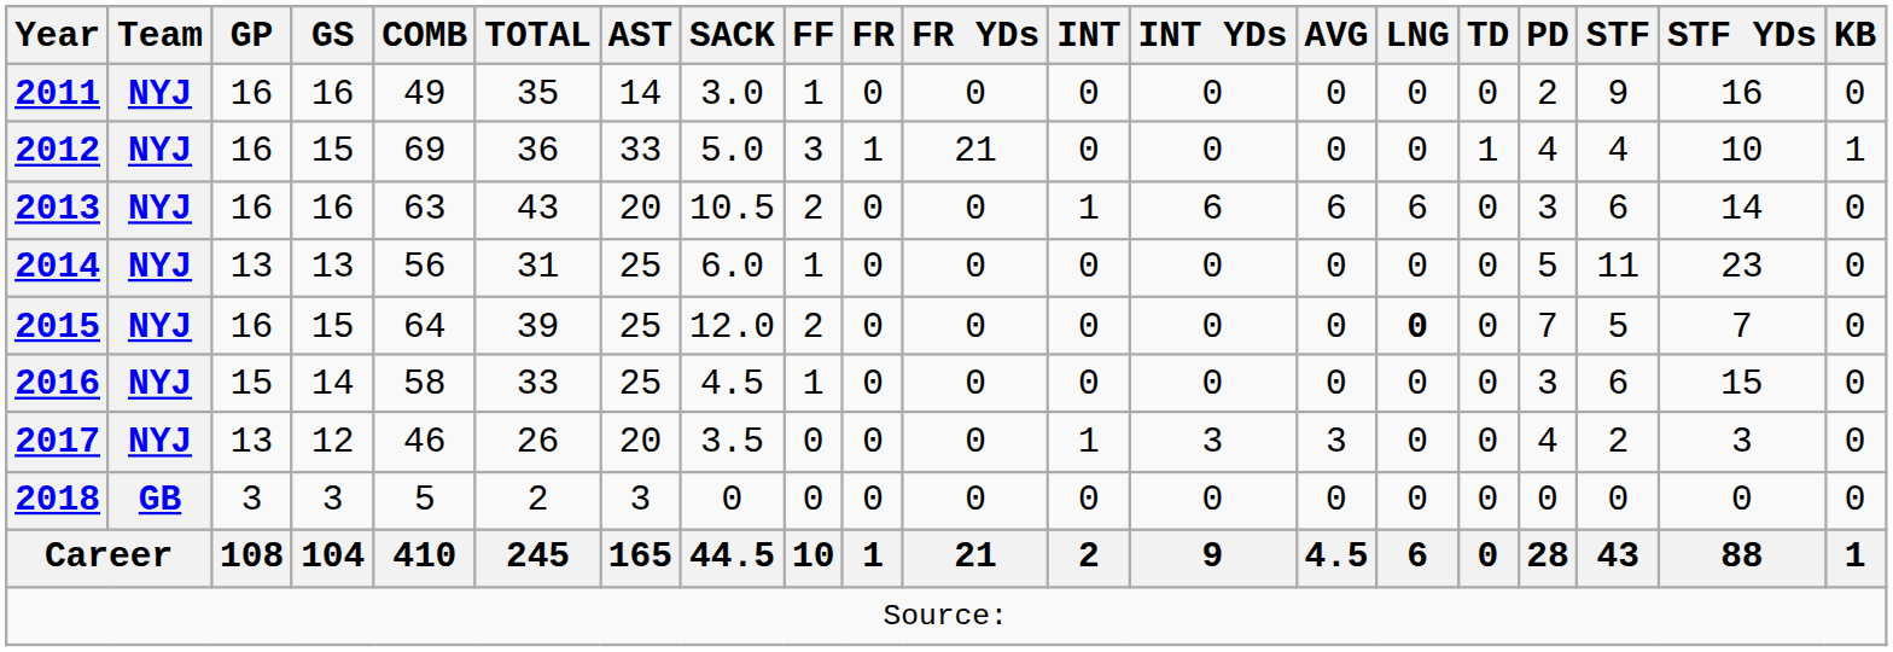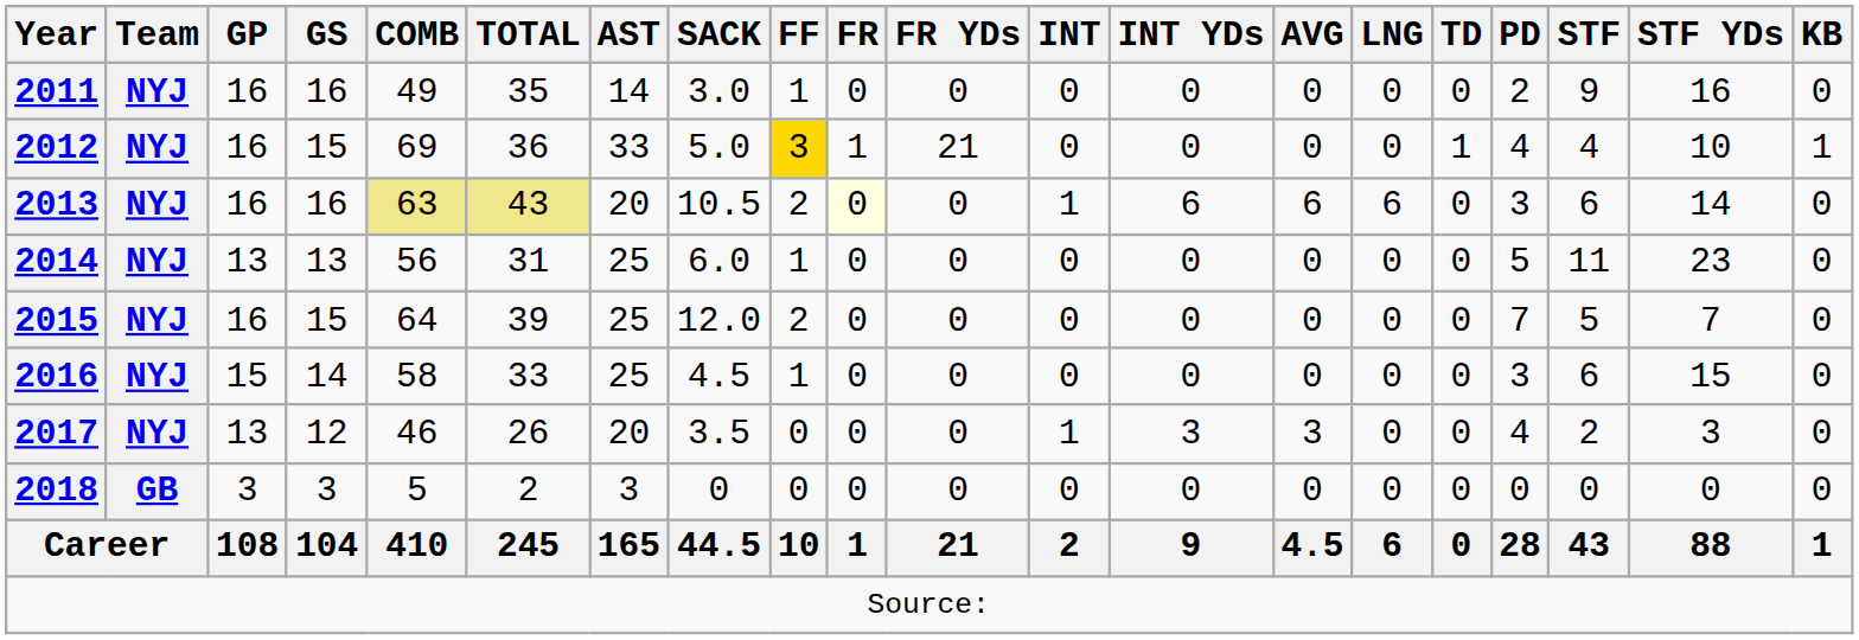2012 | FF: no background -> gold background
2013 | COMB: no background -> khaki background
2013 | TOTAL: no background -> khaki background
2013 | FR: no background -> lightyellow background
2015 | LNG: bold -> normal
